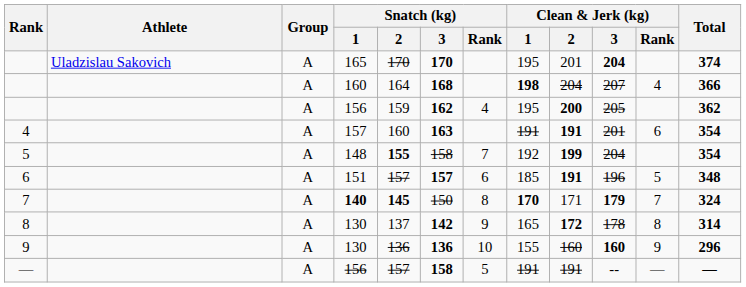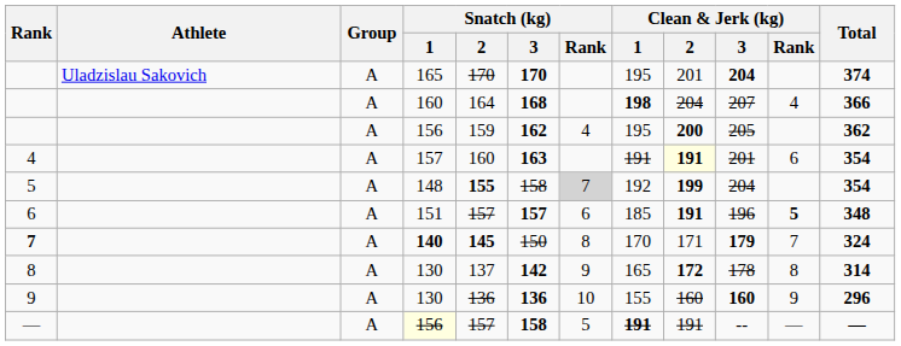row 6 | Clean & Jerk (kg) / 2: no background -> lightyellow background
row 7 | Snatch (kg) / Rank: no background -> lightgrey background
row 8 | Clean & Jerk (kg) / Rank: normal -> bold
row 9 | Rank: normal -> bold
row 9 | Clean & Jerk (kg) / 1: bold -> normal
row 12 | Snatch (kg) / 1: no background -> lightyellow background
row 12 | Clean & Jerk (kg) / 1: normal -> bold
